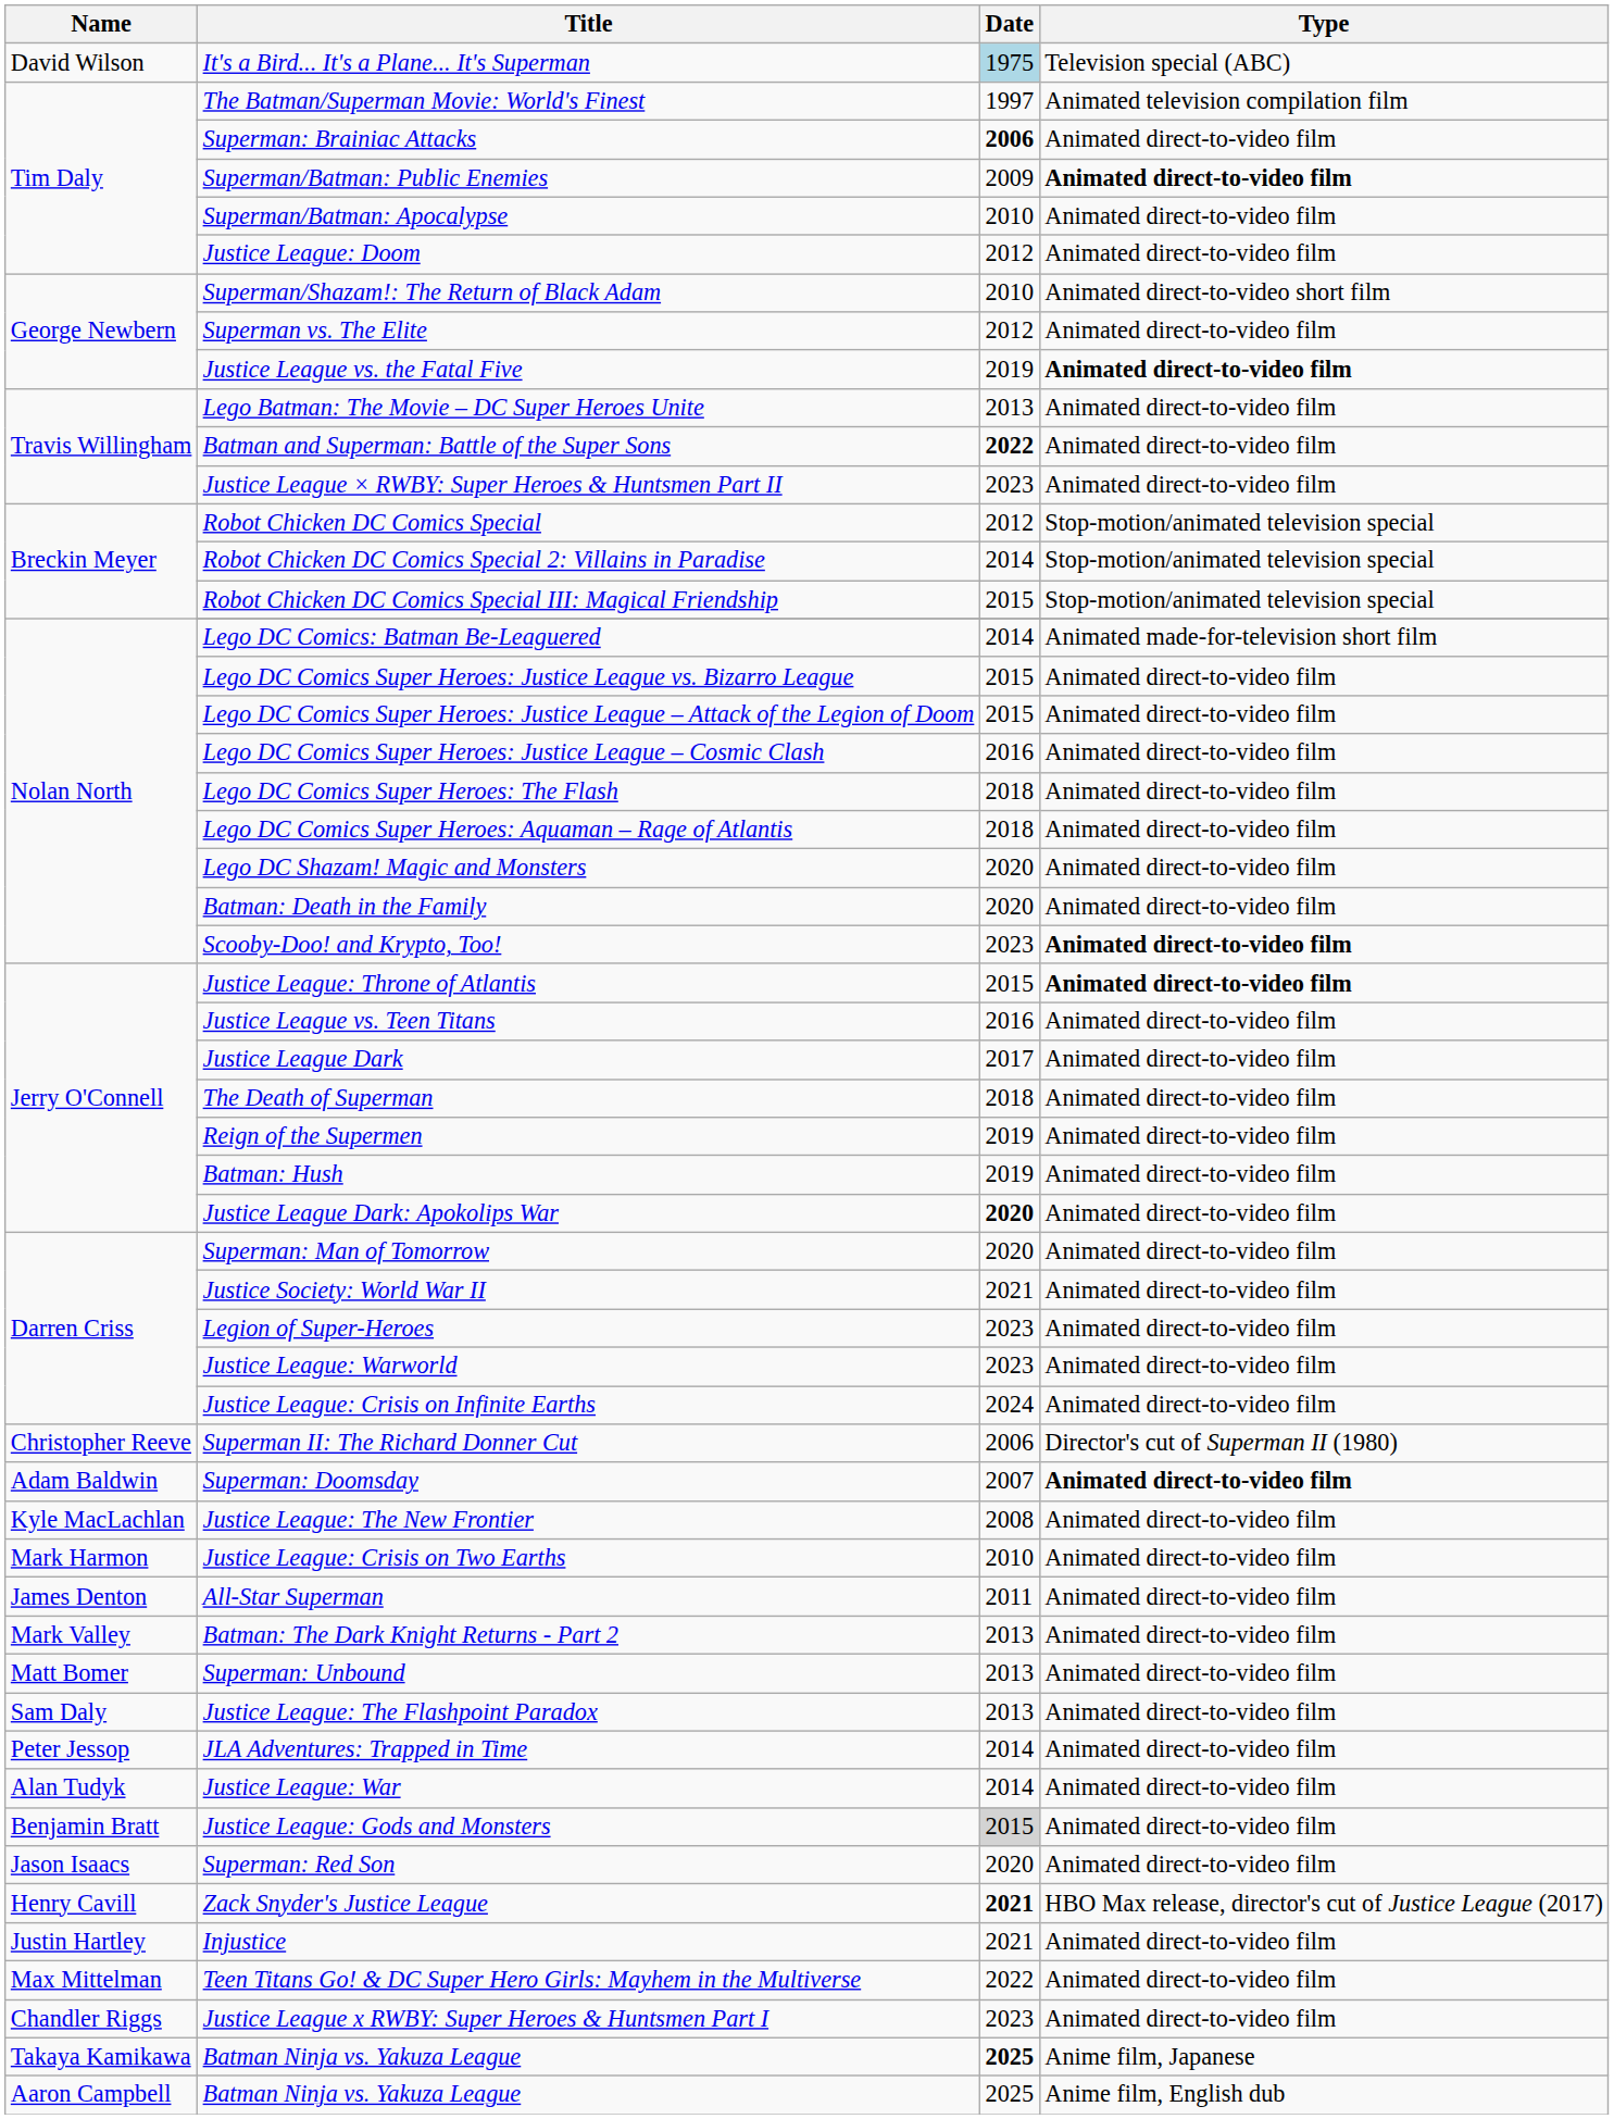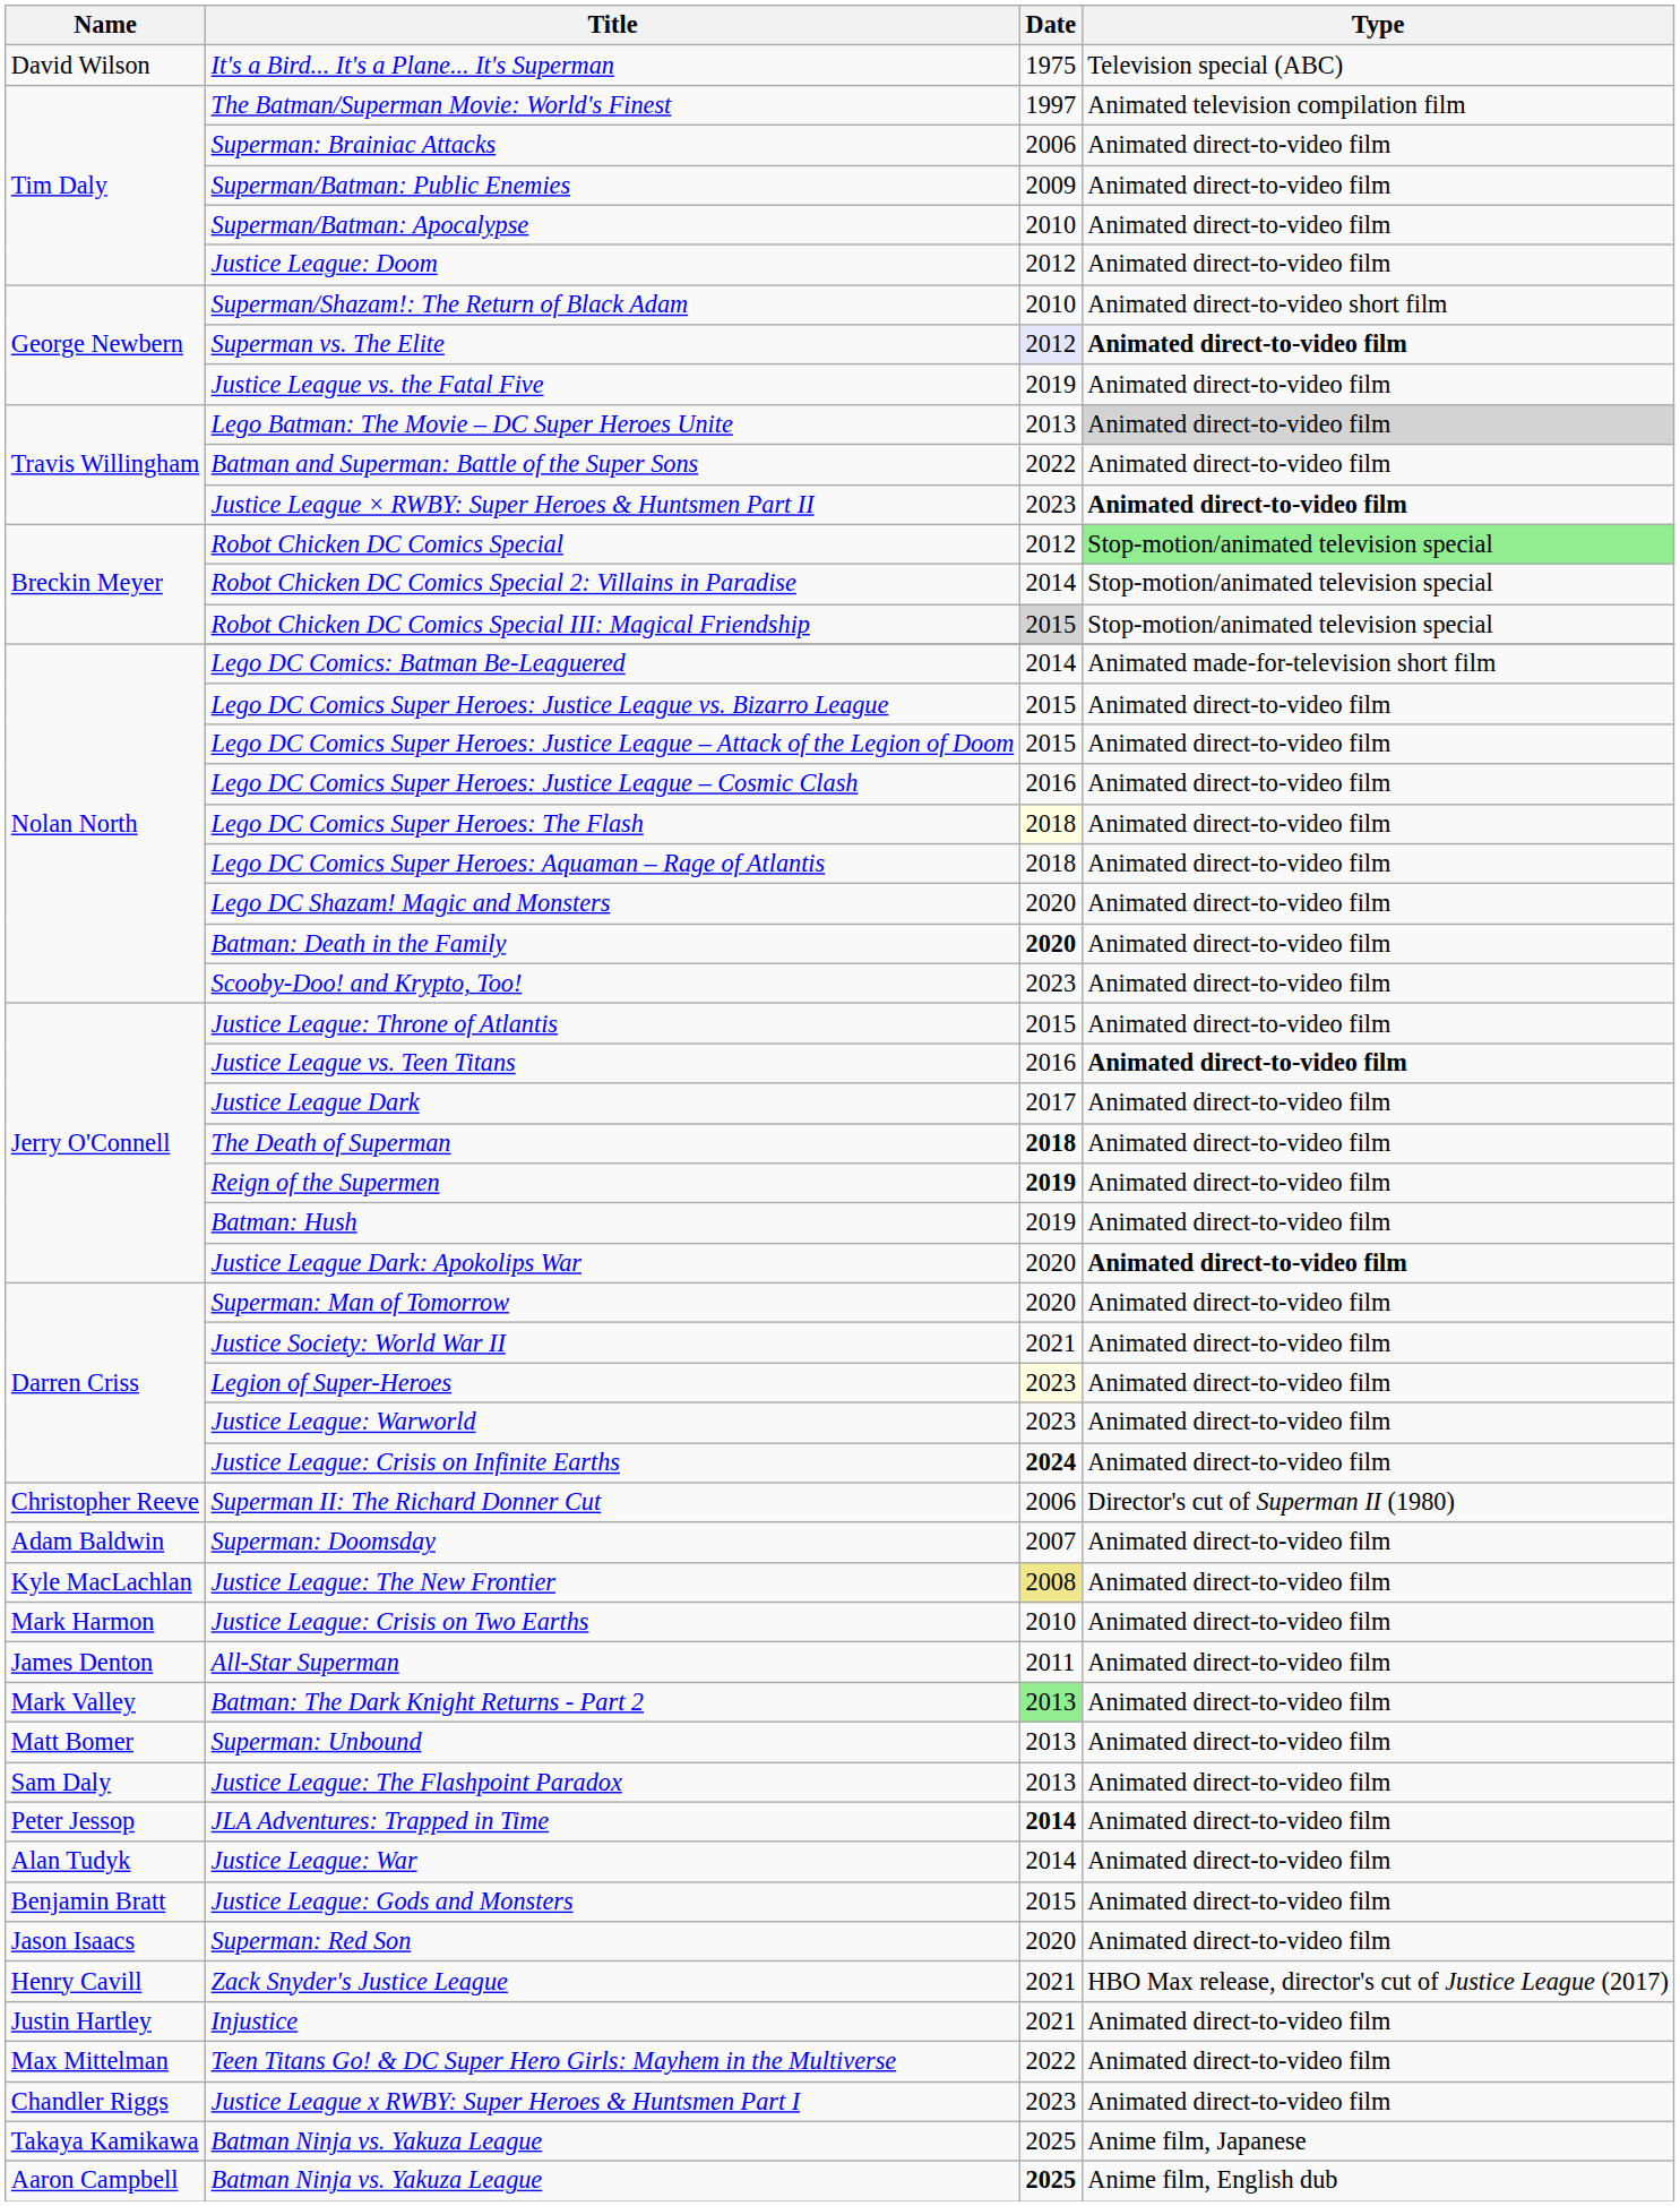It's a Bird... It's a Plane... It's Superman | Date: lightblue background -> no background
Superman: Brainiac Attacks | Date: bold -> normal
Superman/Batman: Public Enemies | Type: bold -> normal
Superman vs. The Elite | Date: no background -> lavender background
Superman vs. The Elite | Type: normal -> bold
Justice League vs. the Fatal Five | Type: bold -> normal
Lego Batman: The Movie – DC Super Heroes Unite | Type: no background -> lightgrey background
Batman and Superman: Battle of the Super Sons | Date: bold -> normal
Justice League × RWBY: Super Heroes & Huntsmen Part II | Type: normal -> bold
Robot Chicken DC Comics Special | Type: no background -> lightgreen background
Robot Chicken DC Comics Special III: Magical Friendship | Date: no background -> lightgrey background
Lego DC Comics Super Heroes: The Flash | Date: no background -> lightyellow background
Batman: Death in the Family | Date: normal -> bold
Scooby-Doo! and Krypto, Too! | Type: bold -> normal
Justice League: Throne of Atlantis | Type: bold -> normal
Justice League vs. Teen Titans | Type: normal -> bold
The Death of Superman | Date: normal -> bold
Reign of the Supermen | Date: normal -> bold
Justice League Dark: Apokolips War | Date: bold -> normal
Justice League Dark: Apokolips War | Type: normal -> bold
Legion of Super-Heroes | Date: no background -> lightyellow background
Justice League: Crisis on Infinite Earths | Date: normal -> bold
Superman: Doomsday | Type: bold -> normal
Justice League: The New Frontier | Date: no background -> khaki background
Batman: The Dark Knight Returns - Part 2 | Date: no background -> lightgreen background
JLA Adventures: Trapped in Time | Date: normal -> bold
Justice League: Gods and Monsters | Date: lightgrey background -> no background
Zack Snyder's Justice League | Date: bold -> normal
Takaya Kamikawa / Batman Ninja vs. Yakuza League | Date: bold -> normal
Aaron Campbell / Batman Ninja vs. Yakuza League | Date: normal -> bold
